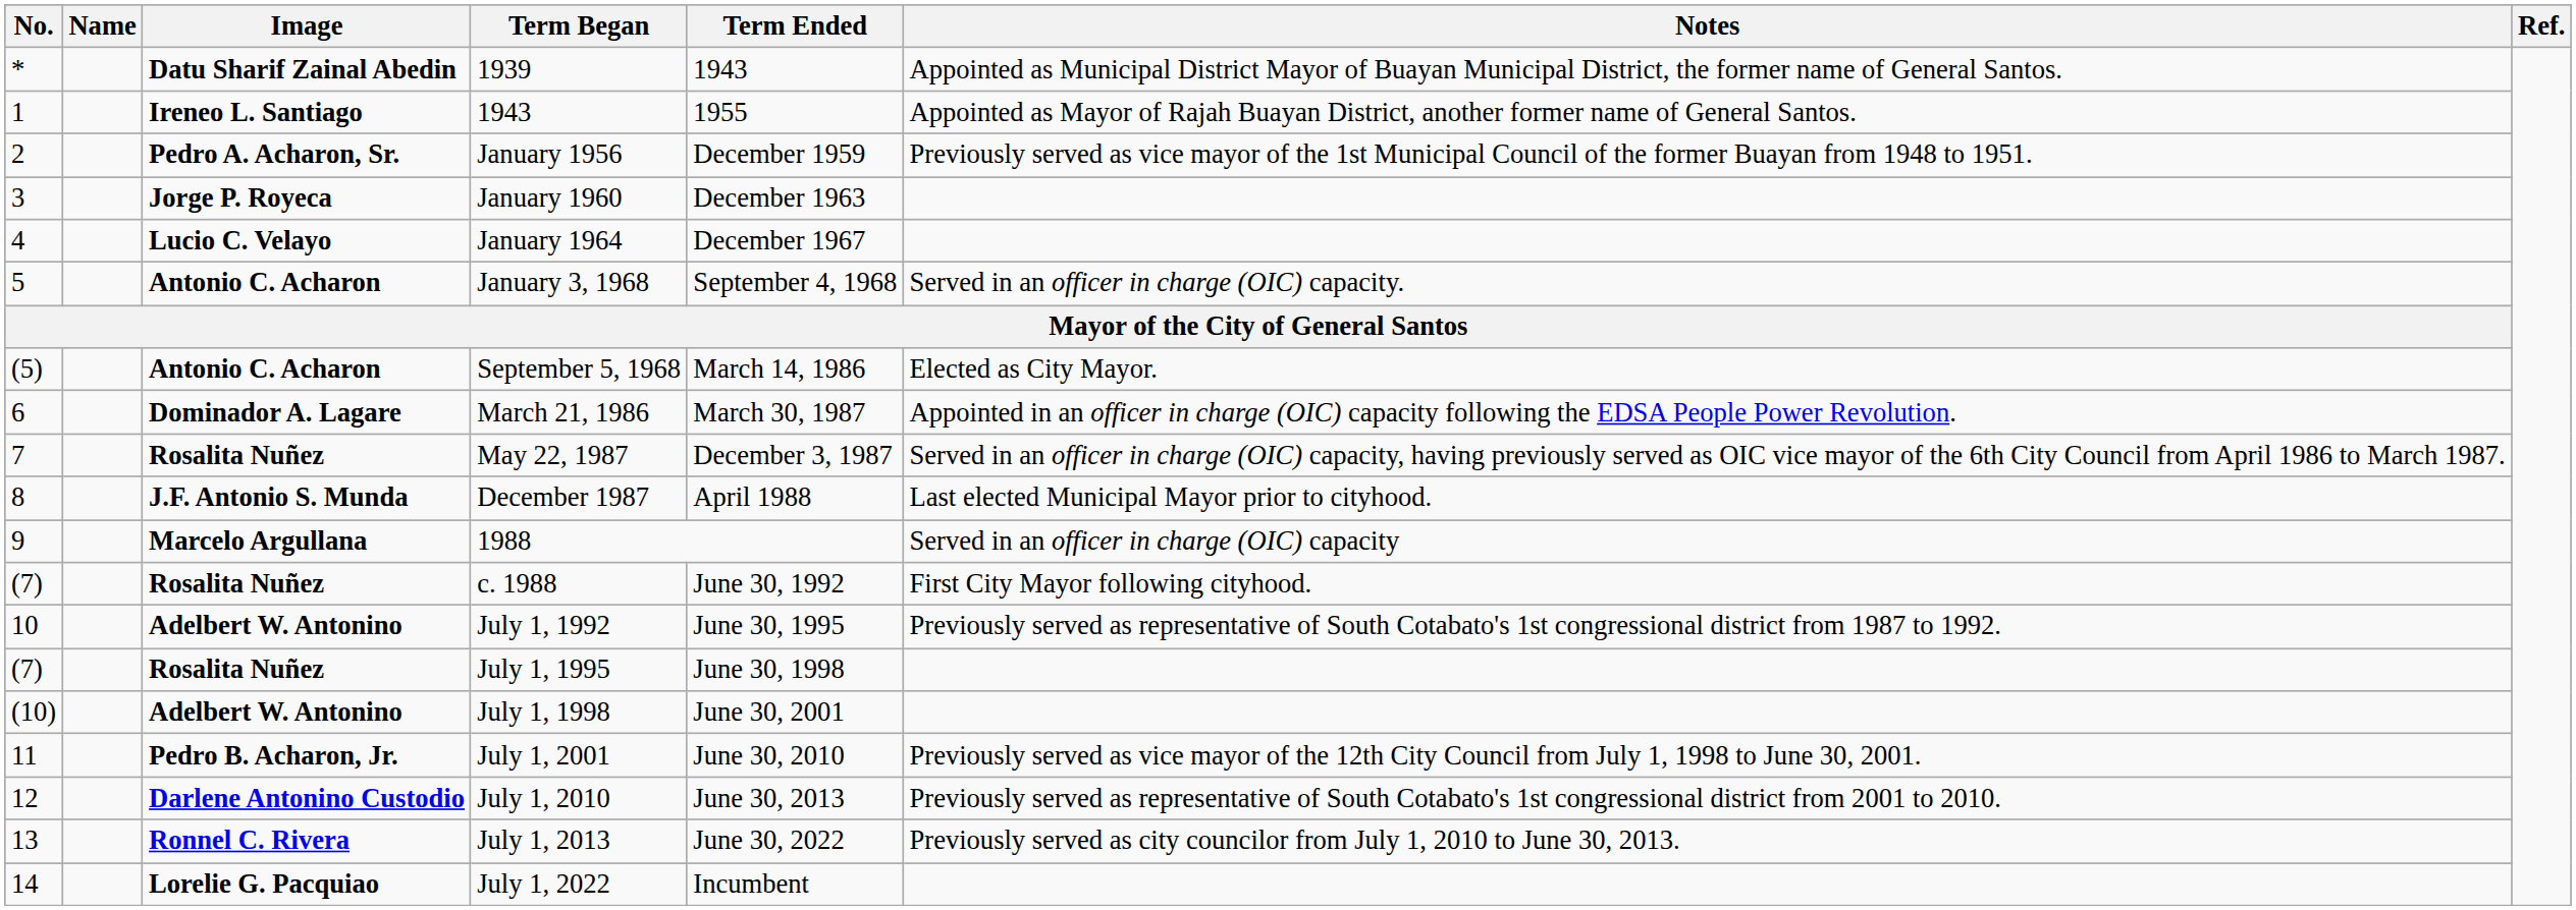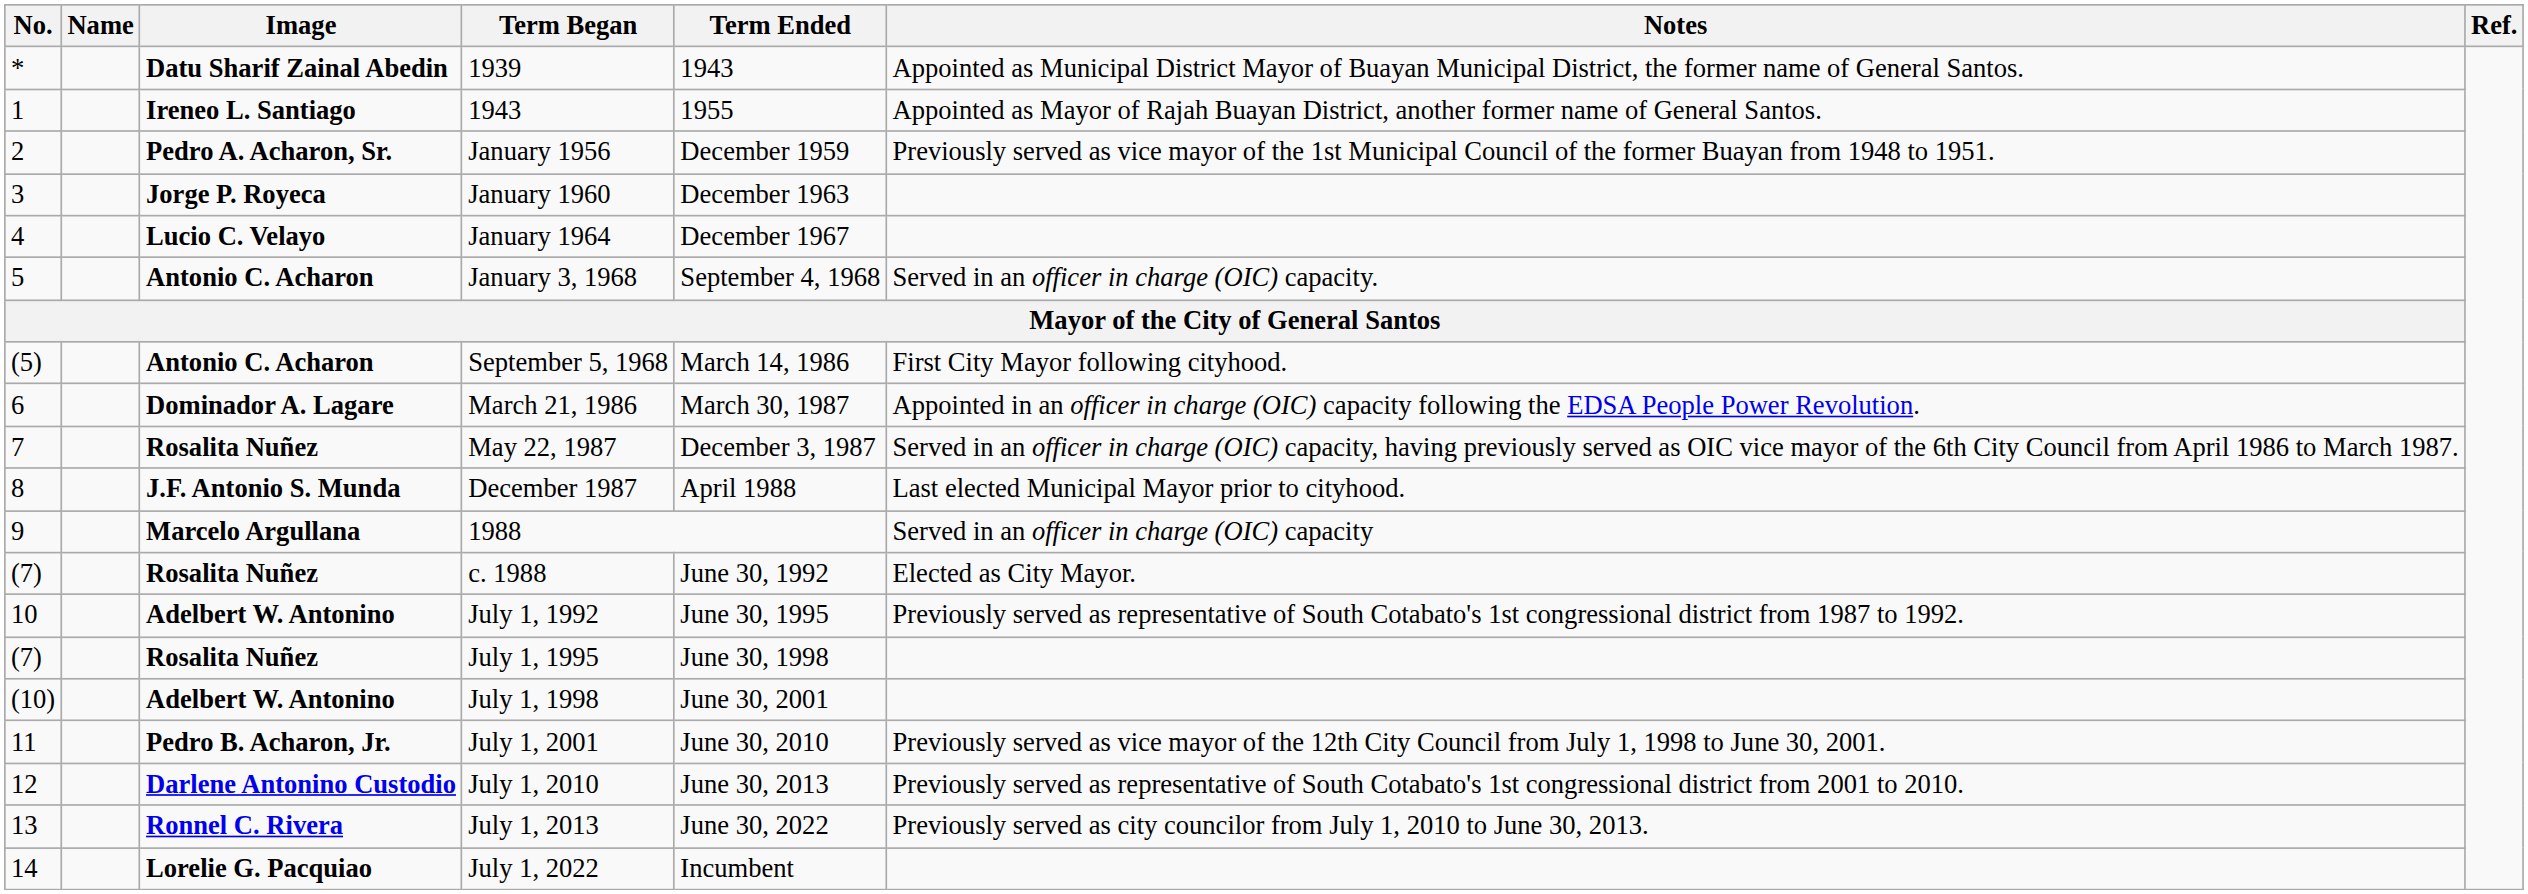September 5, 1968 | Notes: Elected as City Mayor. -> First City Mayor following cityhood.
c. 1988 | Notes: First City Mayor following cityhood. -> Elected as City Mayor.
